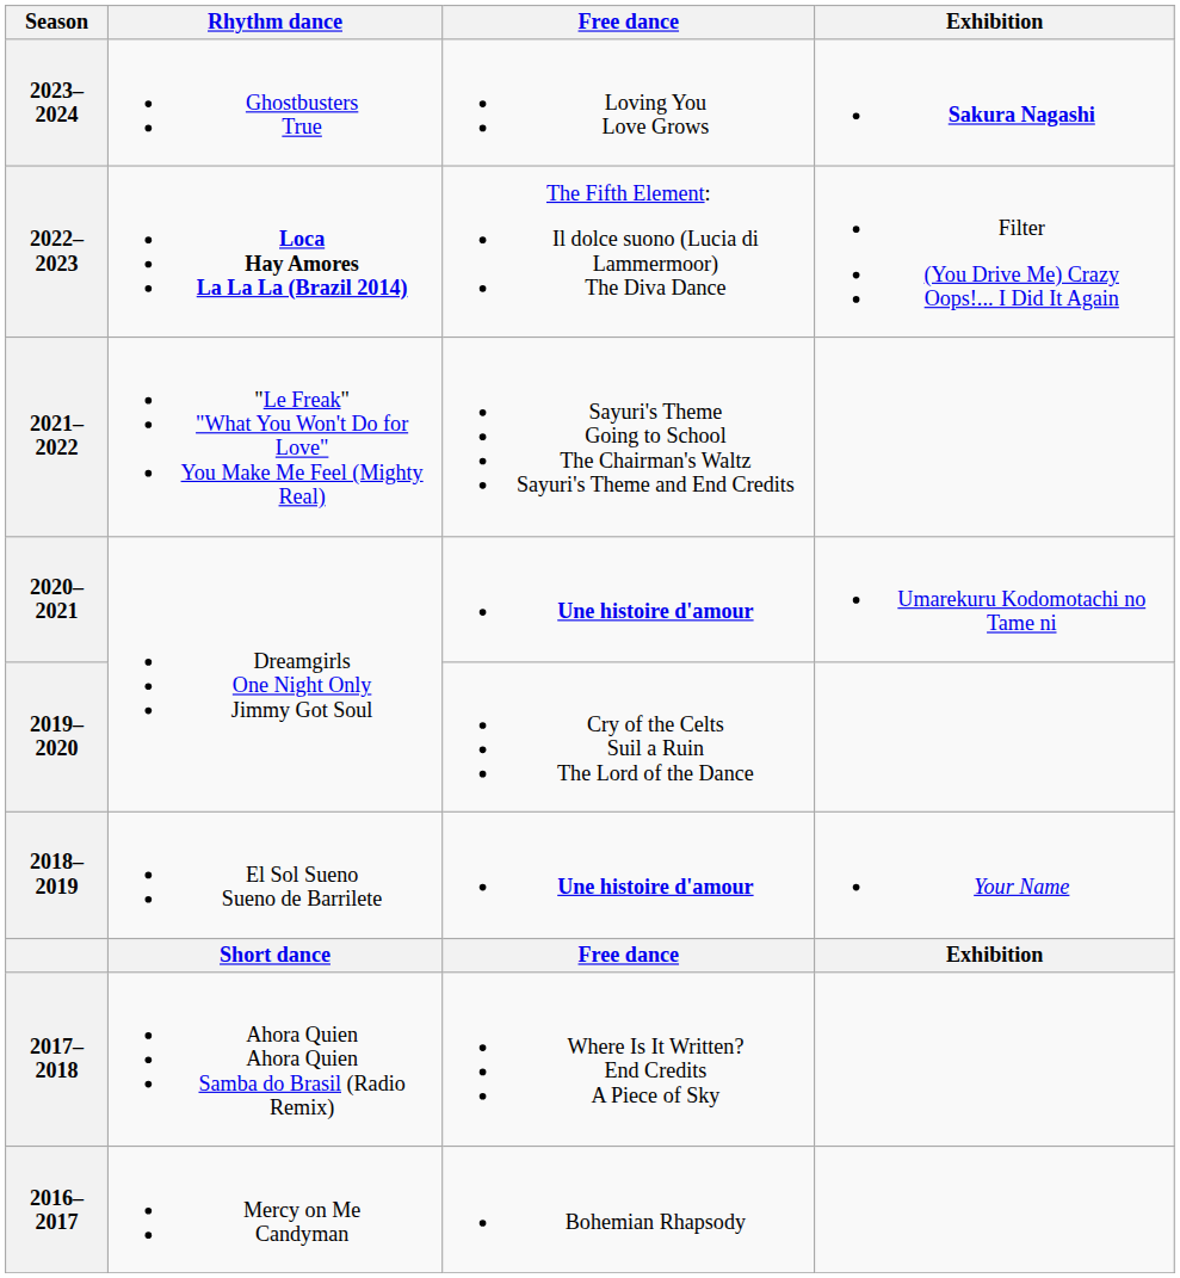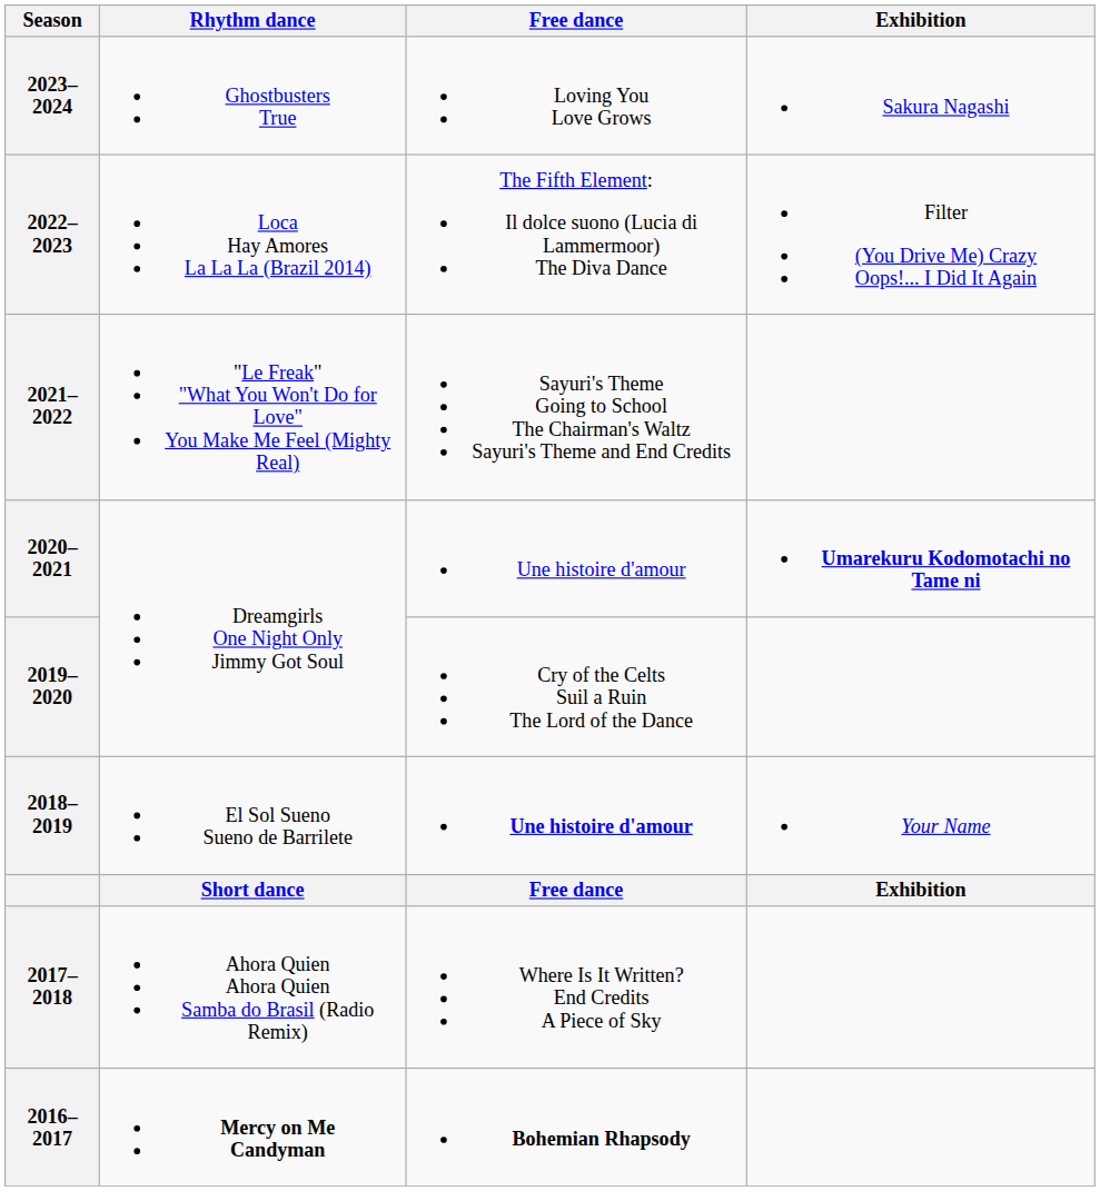2023–2024 | Exhibition: bold -> normal
2022–2023 | Rhythm dance: bold -> normal
2020–2021 | Free dance: bold -> normal
2020–2021 | Exhibition: normal -> bold
2016–2017 | Rhythm dance: normal -> bold
2016–2017 | Free dance: normal -> bold
